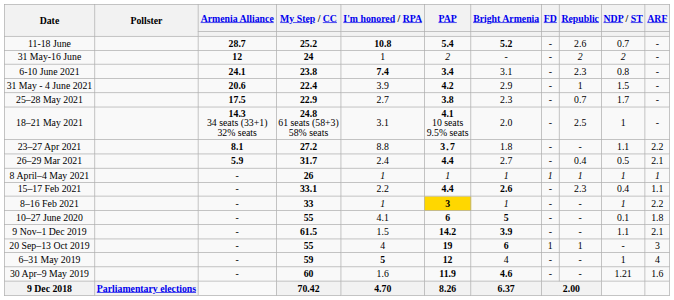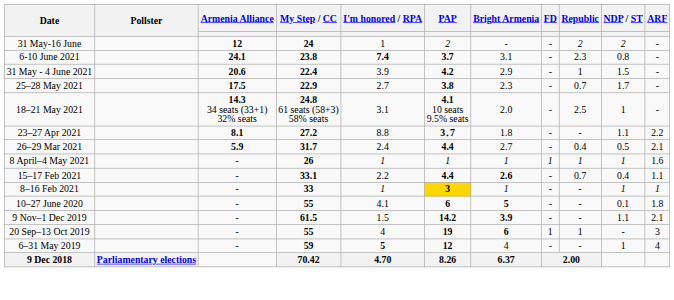- row: 11-18 June | 28.7 | 25.2 | 10.8 | 5.4 | 5.2 | - | 2.6 | 0.7 | -
6-10 June 2021 | PAP: 3.4 -> 3.7
8 April–4 May 2021 | ARF: 1 -> 1.6
15–17 Feb 2021 | Republic: 2.3 -> 0.7
8–16 Feb 2021 | ARF: 2.2 -> 1
- row: 30 Apr–9 May 2019 | - | 60 | 1.6 | 11.9 | 4.6 | - | - | 1.21 | 1.6
